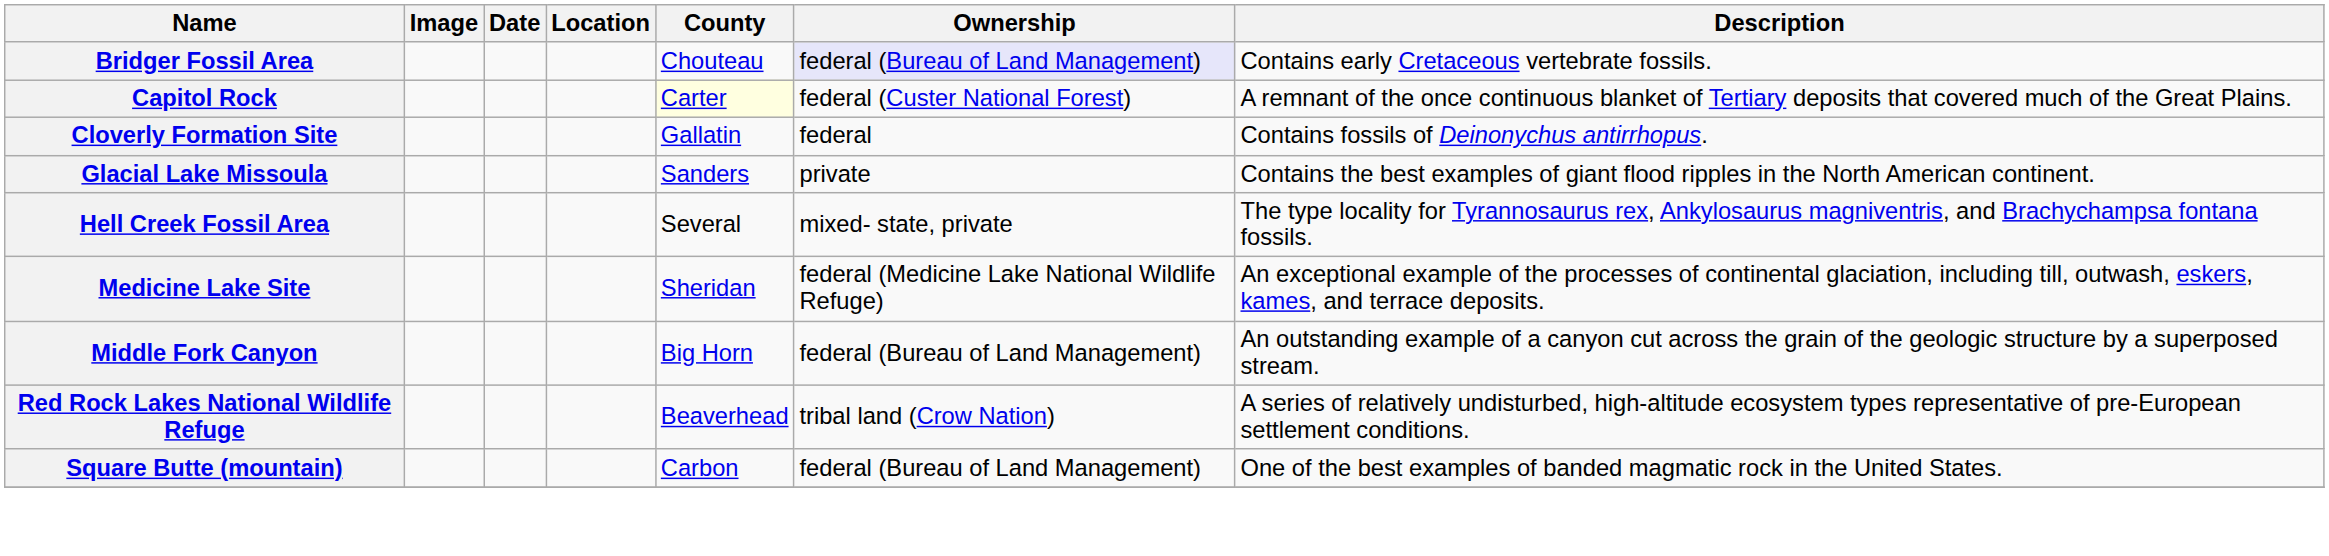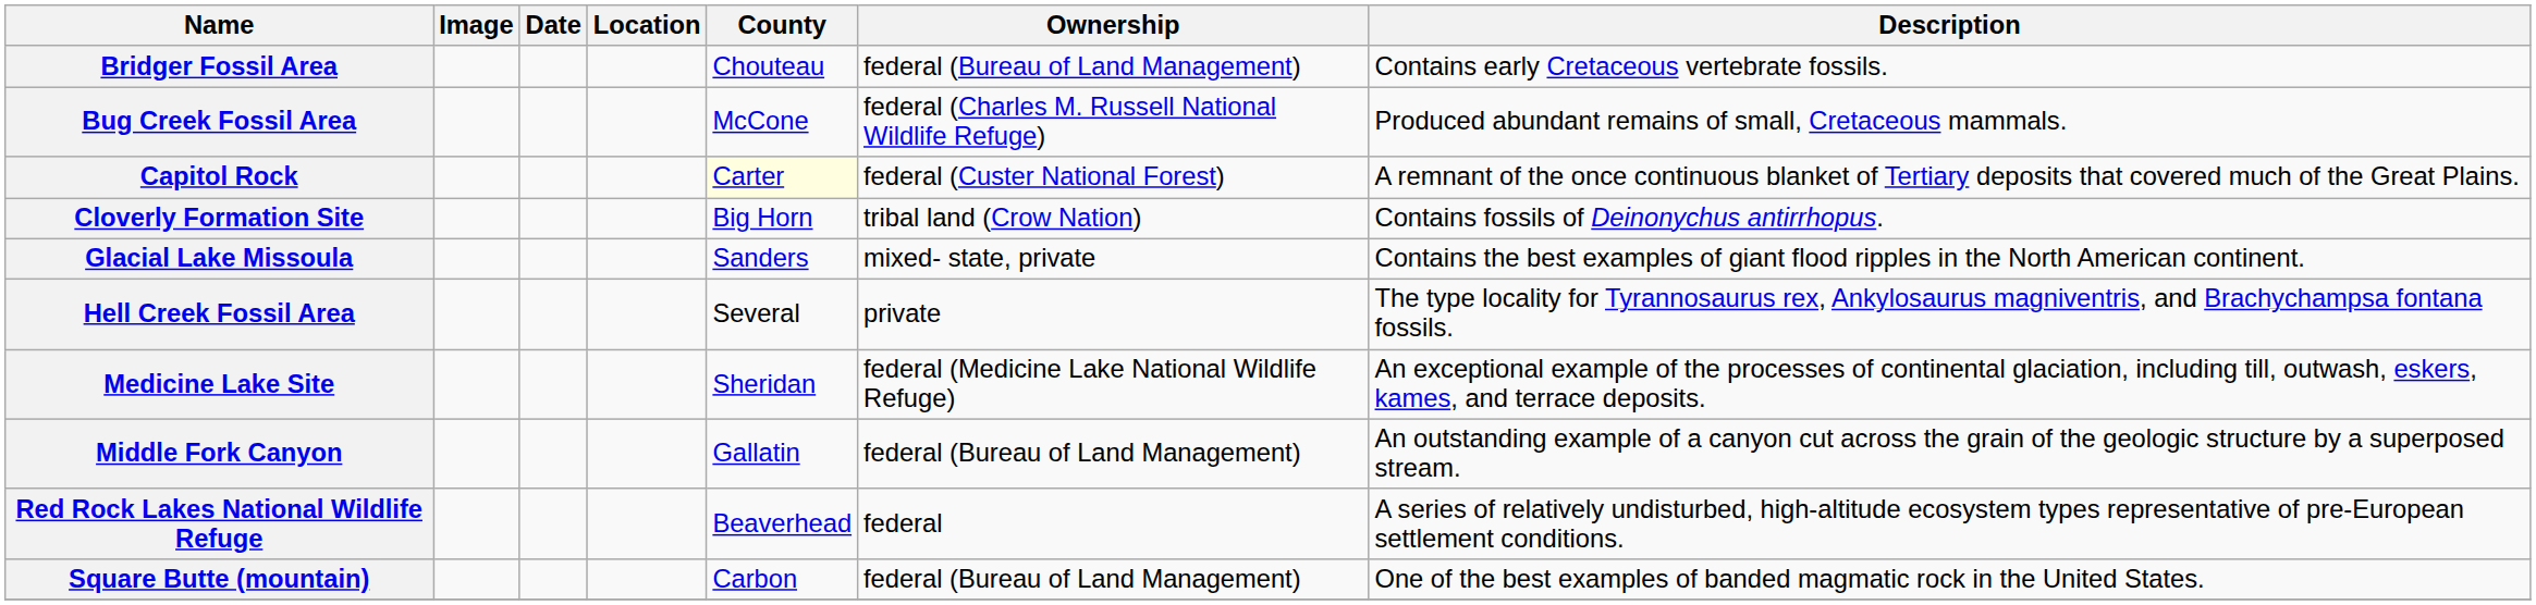Bridger Fossil Area | Ownership: lavender background -> no background
+ row: Bug Creek Fossil Area | McCone | federal (Charles M. Russell National Wildlife Refuge) | Produced abundant remains of small, Cretaceous mammals.
Cloverly Formation Site | County: Gallatin -> Big Horn
Cloverly Formation Site | Ownership: federal -> tribal land (Crow Nation)
Glacial Lake Missoula | Ownership: private -> mixed- state, private
Hell Creek Fossil Area | Ownership: mixed- state, private -> private
Middle Fork Canyon | County: Big Horn -> Gallatin
Red Rock Lakes National Wildlife Refuge | Ownership: tribal land (Crow Nation) -> federal
